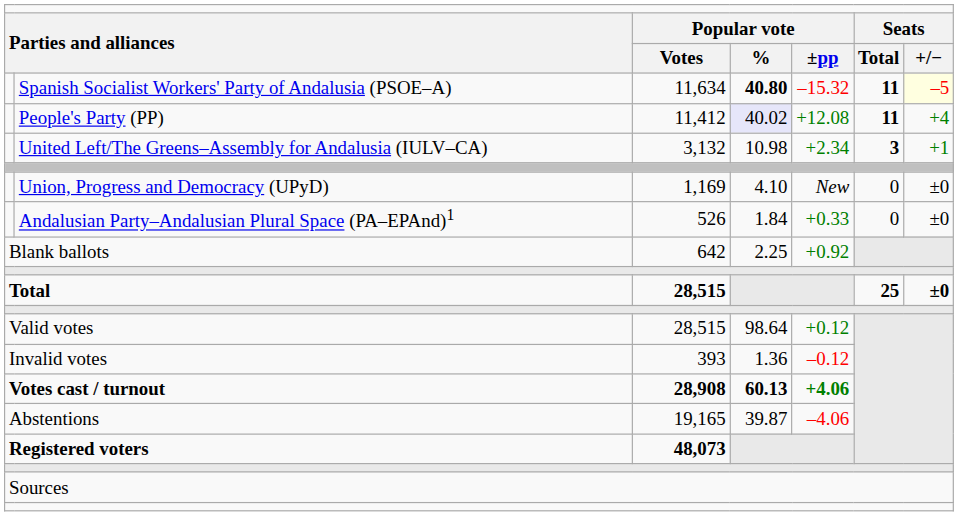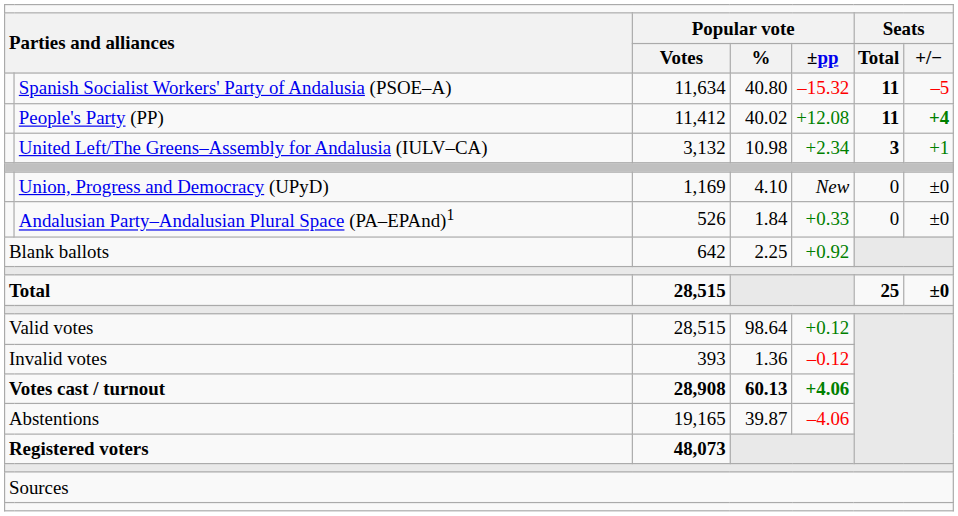Spanish Socialist Workers' Party of Andalusia (PSOE–A) | column 4: bold -> normal
Spanish Socialist Workers' Party of Andalusia (PSOE–A) | column 7: lightyellow background -> no background
People's Party (PP) | column 4: lavender background -> no background
People's Party (PP) | column 7: normal -> bold
